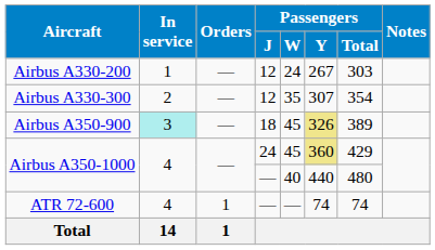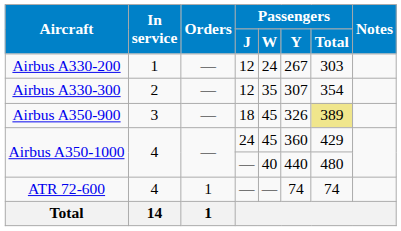Airbus A350-900 | In service: paleturquoise background -> no background
Airbus A350-900 | Passengers / Y: khaki background -> no background
Airbus A350-900 | Passengers / Total: no background -> khaki background
Airbus A350-1000 / 24 | Passengers / Y: khaki background -> no background
